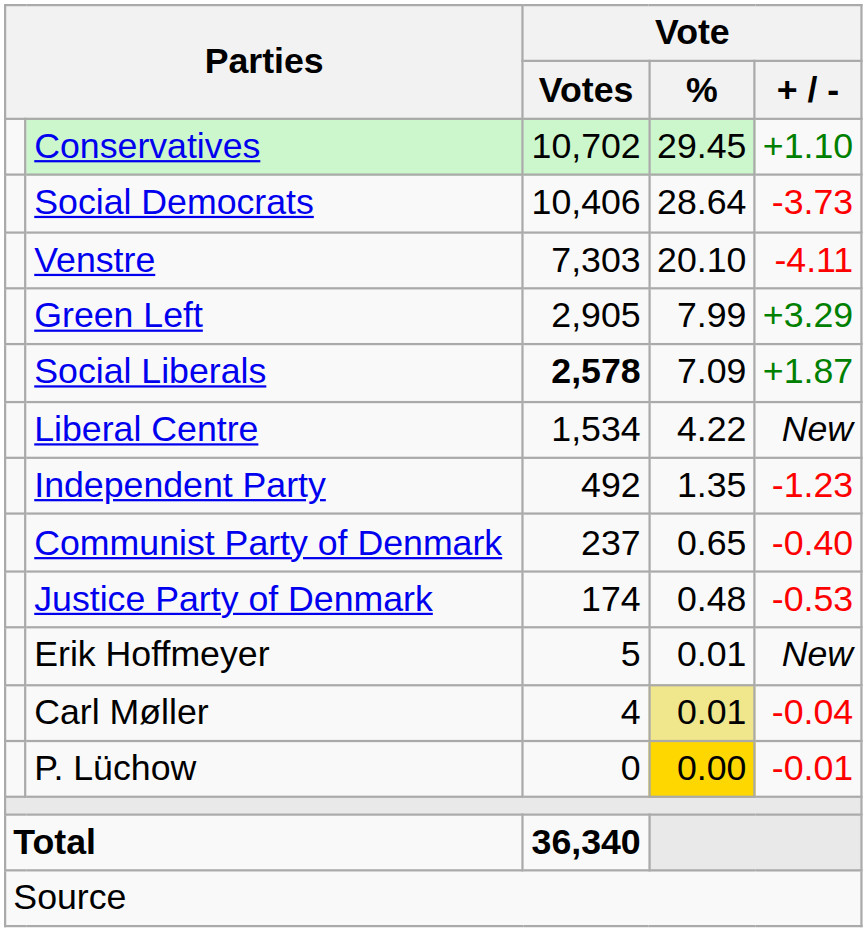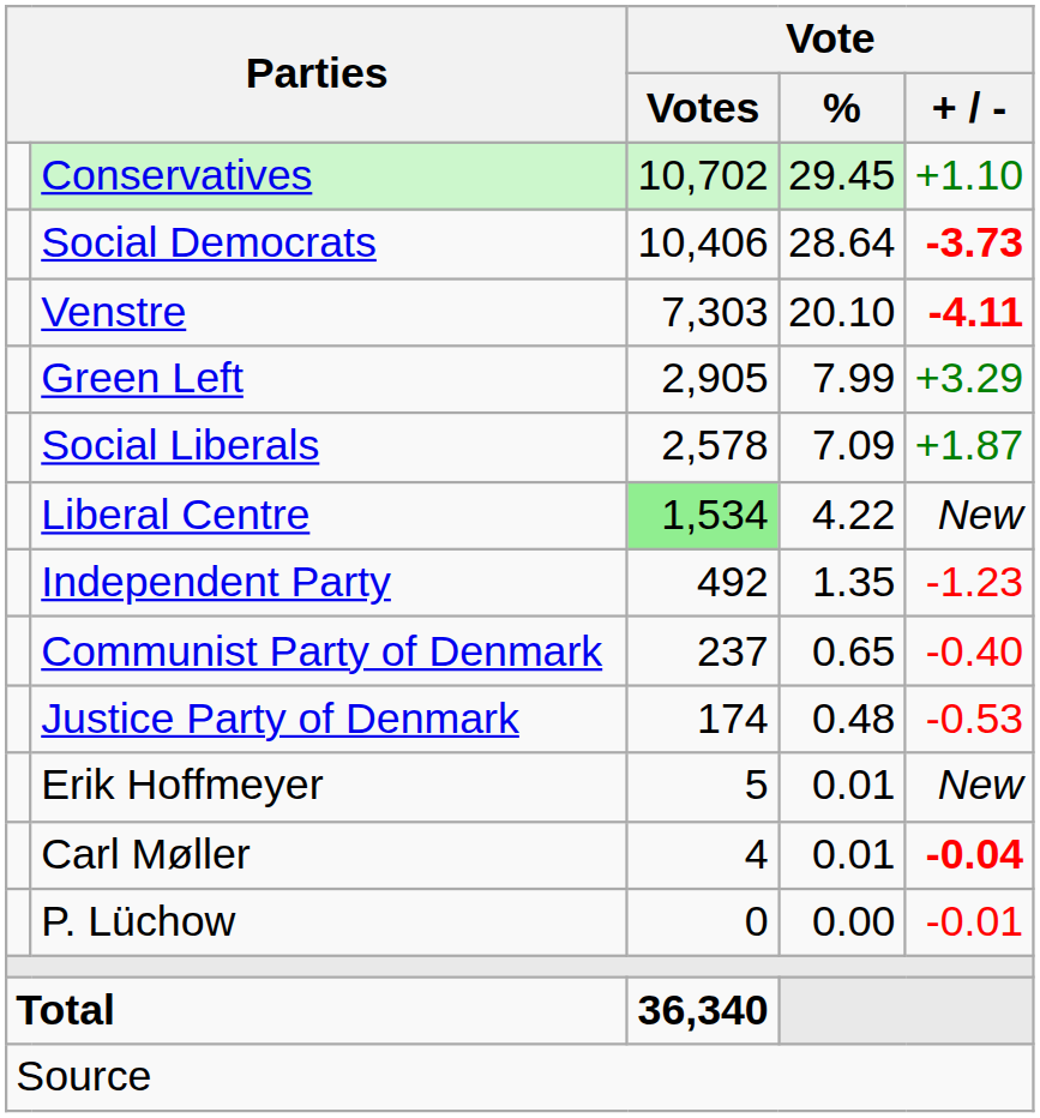Social Democrats | Vote / + / -: normal -> bold
Venstre | Vote / + / -: normal -> bold
Social Liberals | Vote / Votes: bold -> normal
Liberal Centre | Vote / Votes: no background -> lightgreen background
Carl Møller | Vote / %: khaki background -> no background
Carl Møller | Vote / + / -: normal -> bold
P. Lüchow | Vote / %: gold background -> no background
